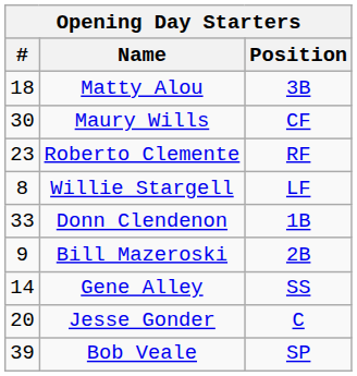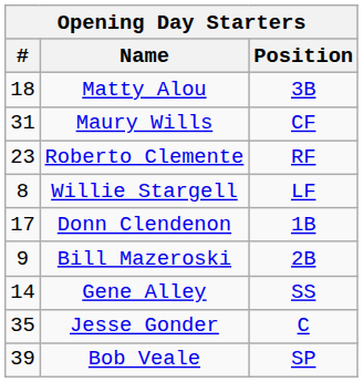Maury Wills | #: 30 -> 31
Donn Clendenon | #: 33 -> 17
Jesse Gonder | #: 20 -> 35
